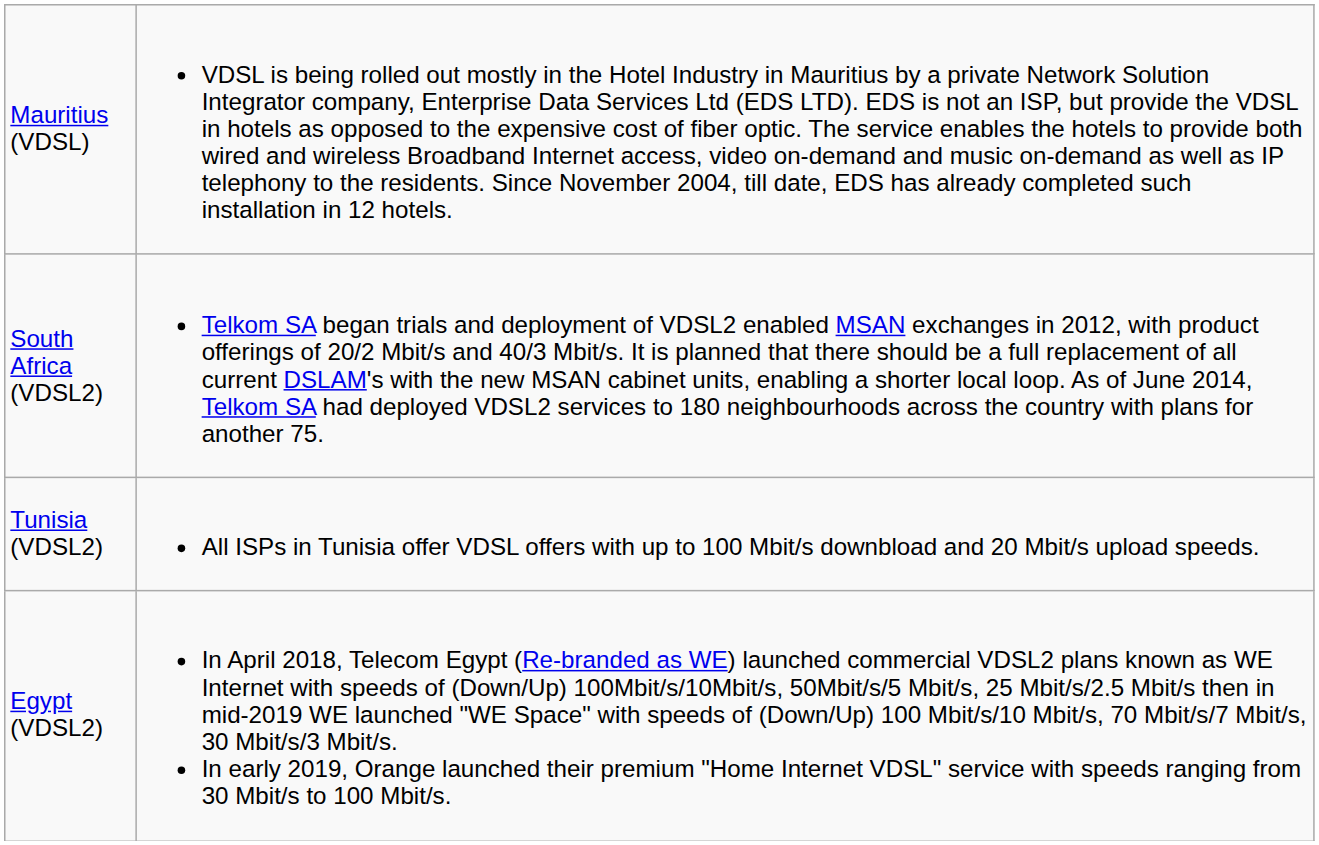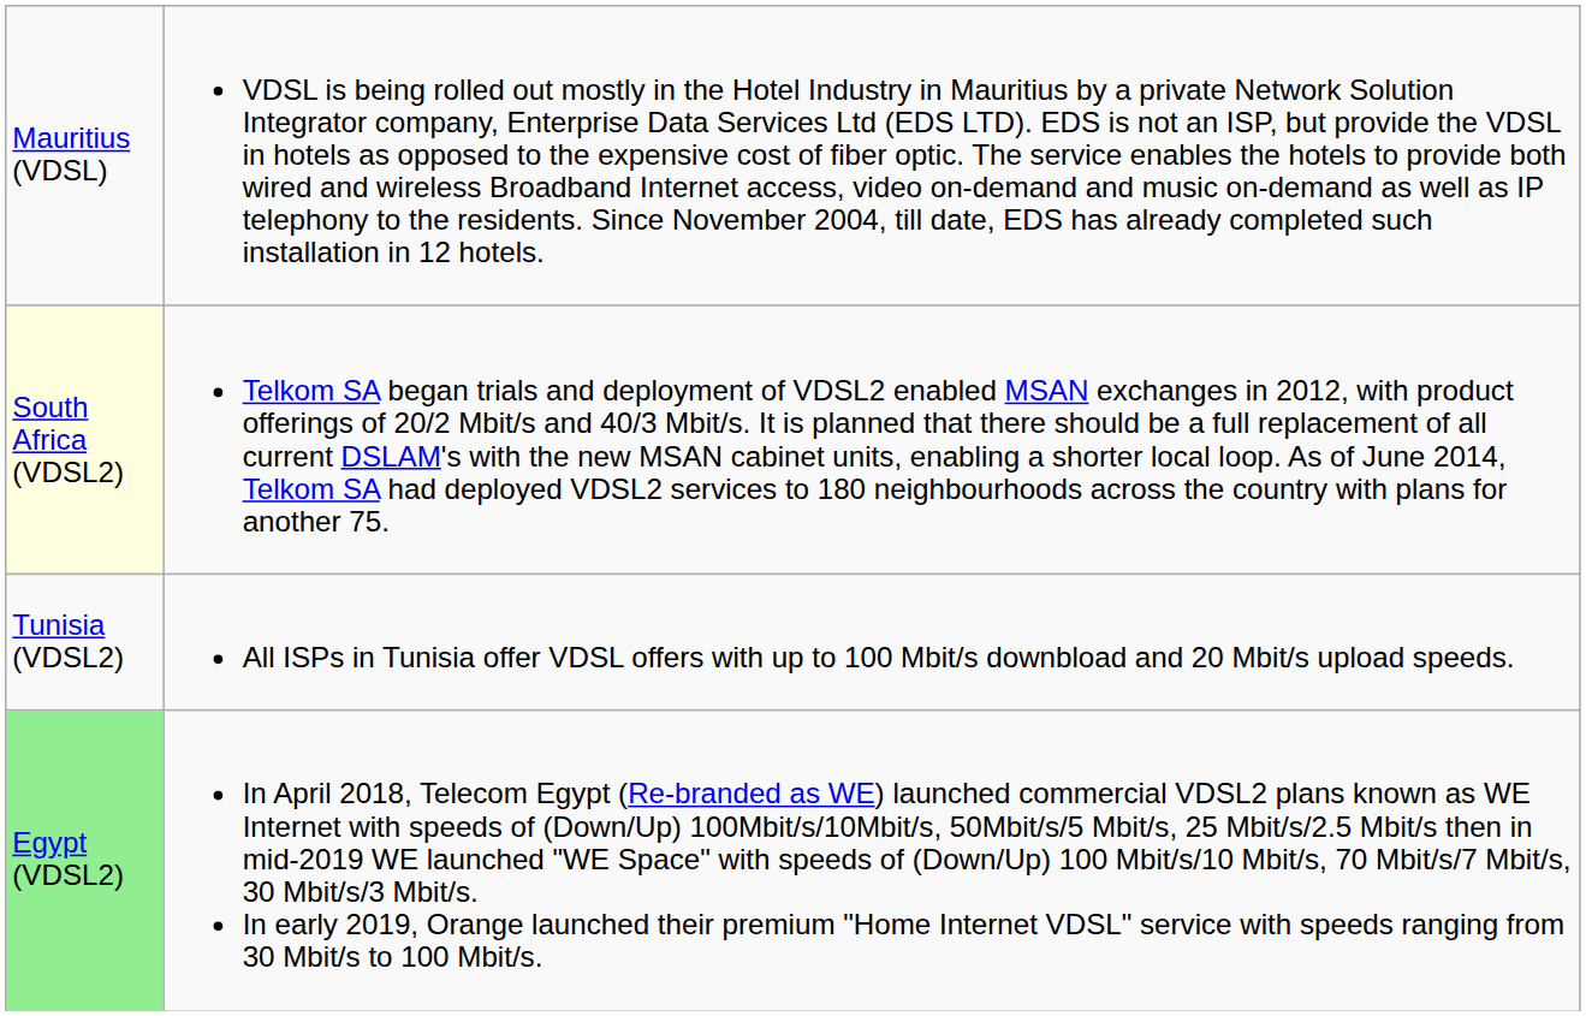South Africa (VDSL2) | column 1: no background -> lightyellow background
Egypt (VDSL2) | column 1: no background -> lightgreen background
